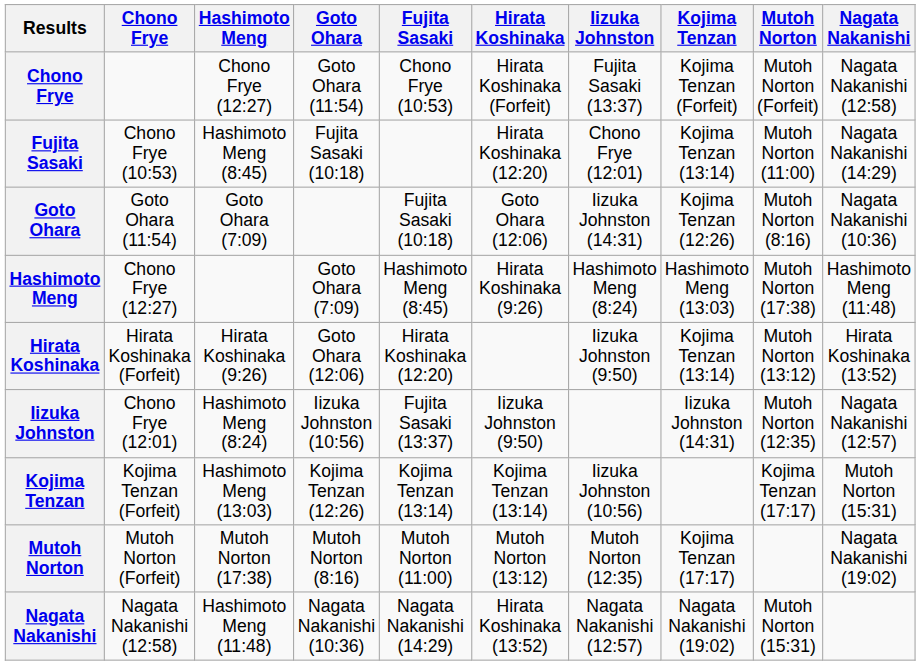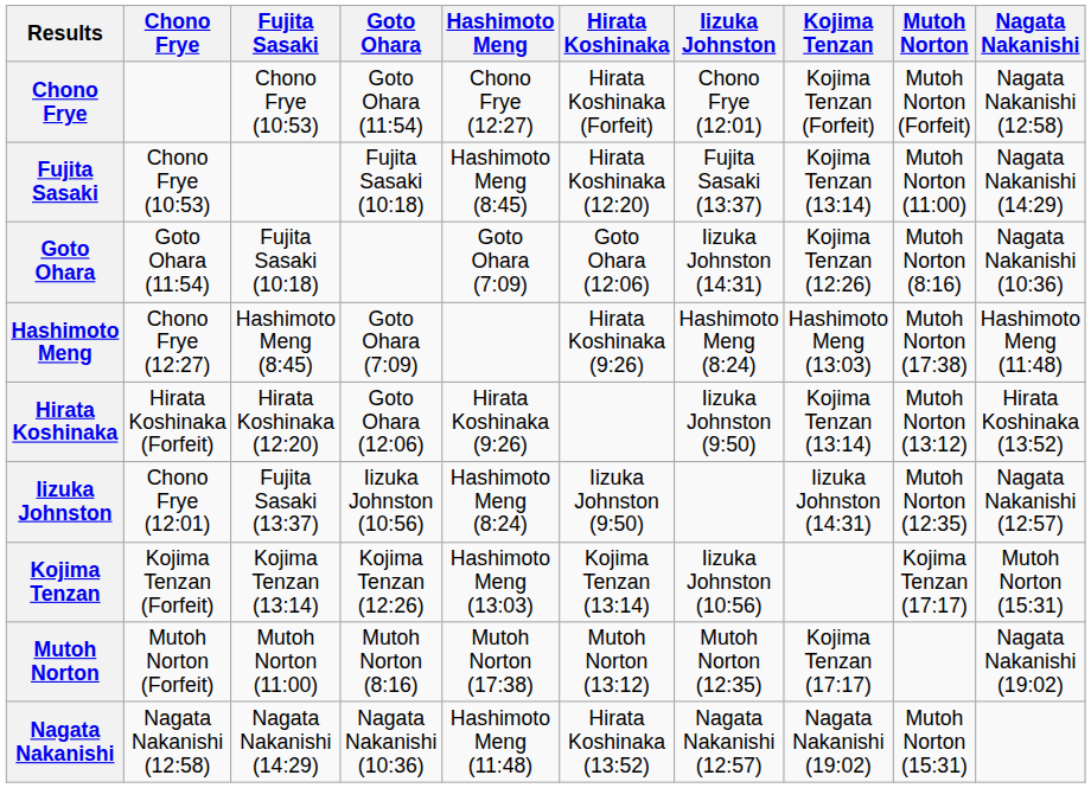columns swapped: Fujita Sasaki <-> Hashimoto Meng
row 2 | Iizuka Johnston: Fujita Sasaki (13:37) -> Chono Frye (12:01)
row 3 | Iizuka Johnston: Chono Frye (12:01) -> Fujita Sasaki (13:37)
